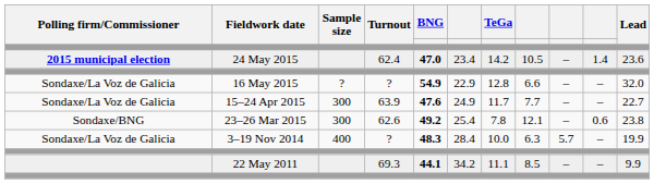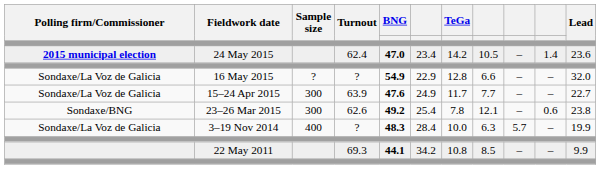22 May 2011 | TeGa: 11.1 -> 10.8
